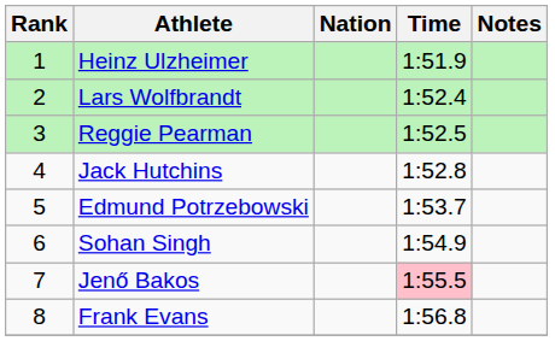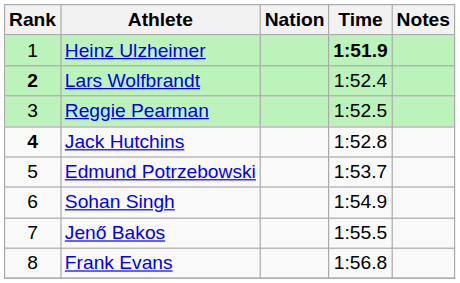Heinz Ulzheimer | Time: normal -> bold
Lars Wolfbrandt | Rank: normal -> bold
Jack Hutchins | Rank: normal -> bold
Jenő Bakos | Time: pink background -> no background
